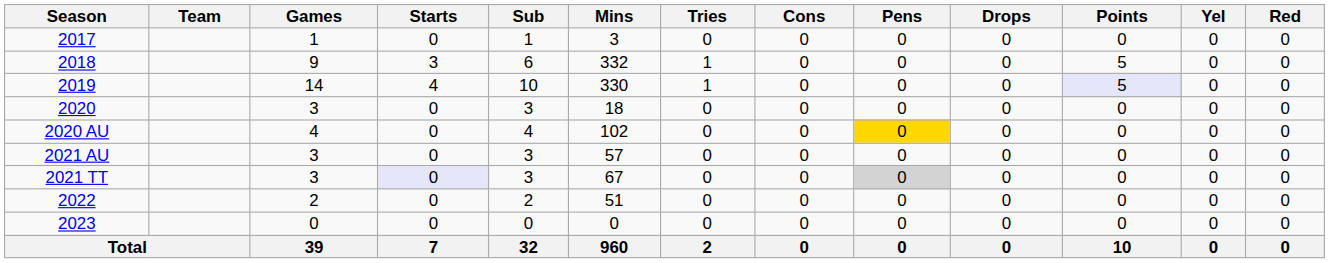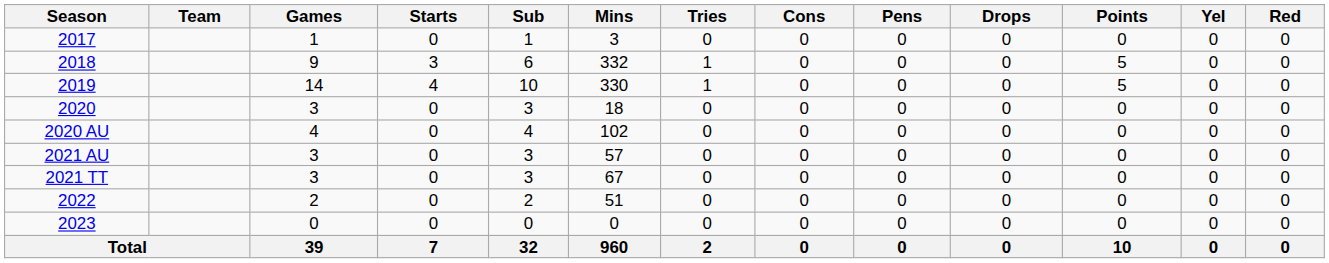2019 | Points: lavender background -> no background
2020 AU | Pens: gold background -> no background
2021 TT | Starts: lavender background -> no background
2021 TT | Pens: lightgrey background -> no background
